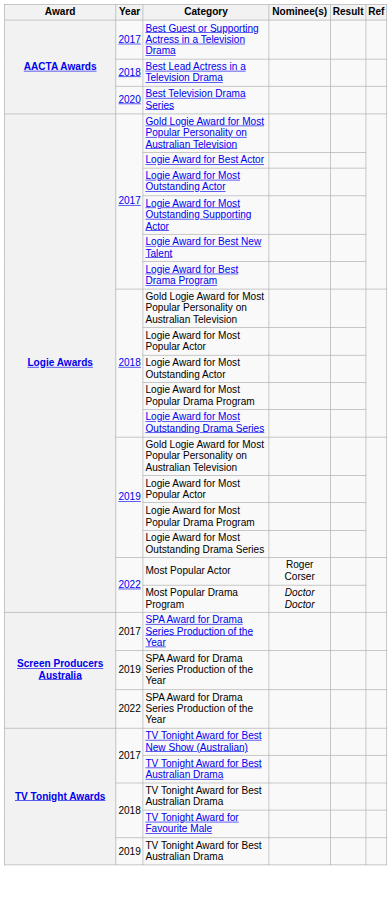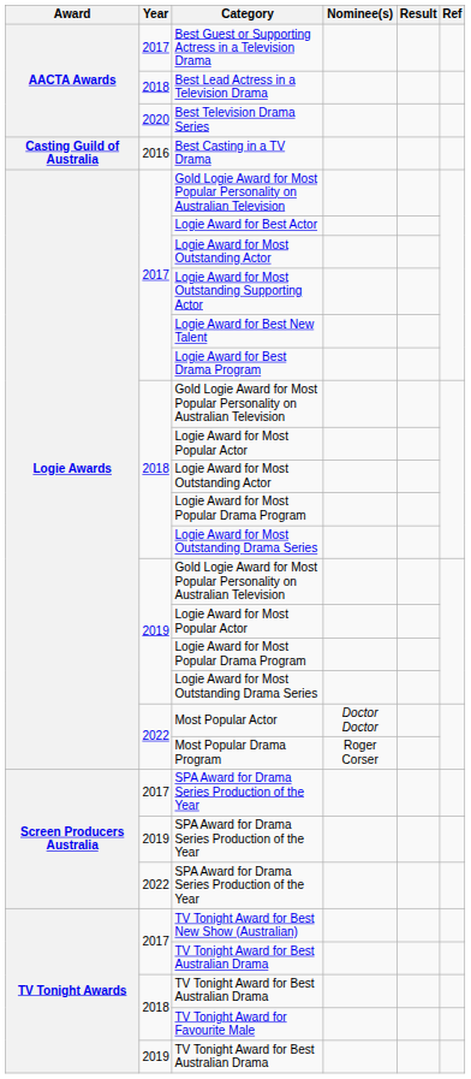+ row: Casting Guild of Australia | 2016 | Best Casting in a TV Drama
Most Popular Actor | Nominee(s): Roger Corser -> Doctor Doctor
Most Popular Drama Program | Nominee(s): Doctor Doctor -> Roger Corser
